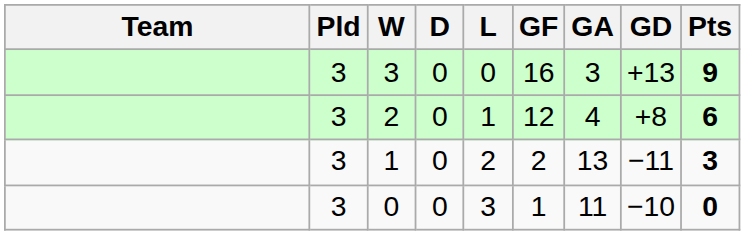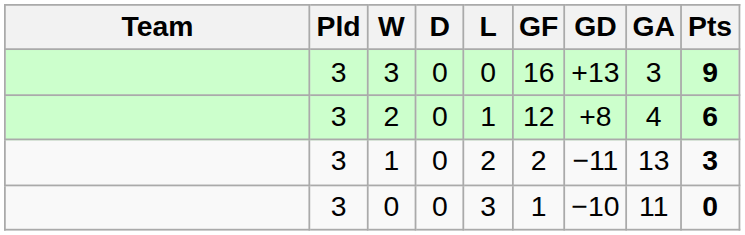columns swapped: GA <-> GD
